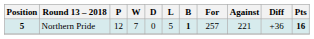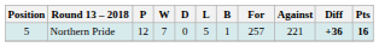Northern Pride | Position: bold -> normal
Northern Pride | B: bold -> normal
Northern Pride | Diff: normal -> bold
